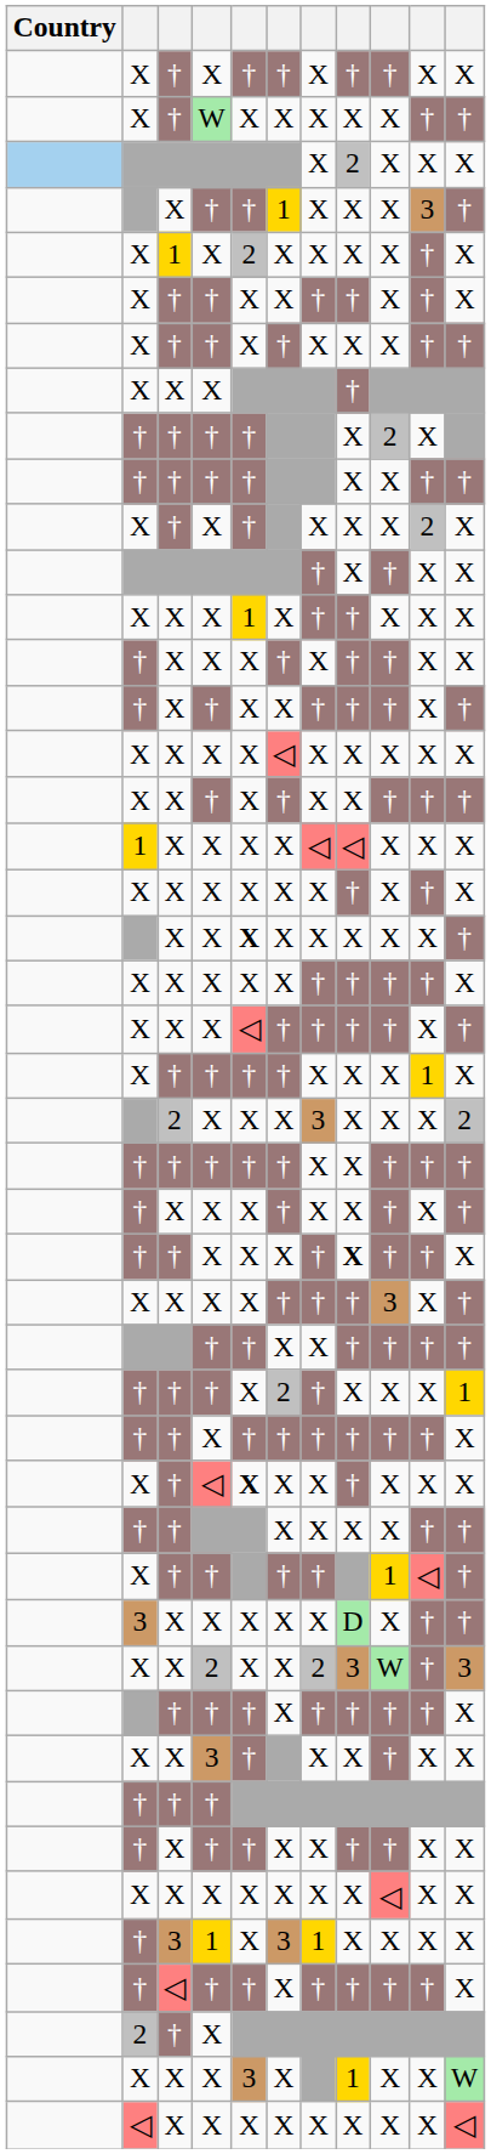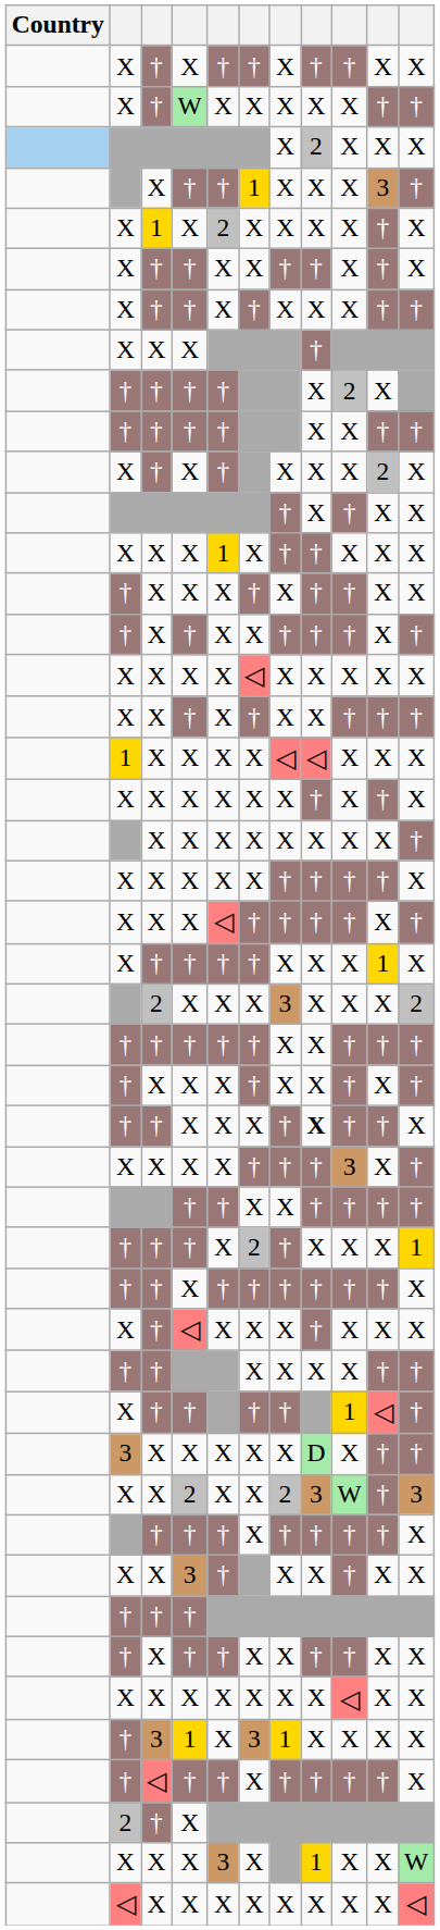row 21 | column 5: bold -> normal
row 33 | column 5: bold -> normal
